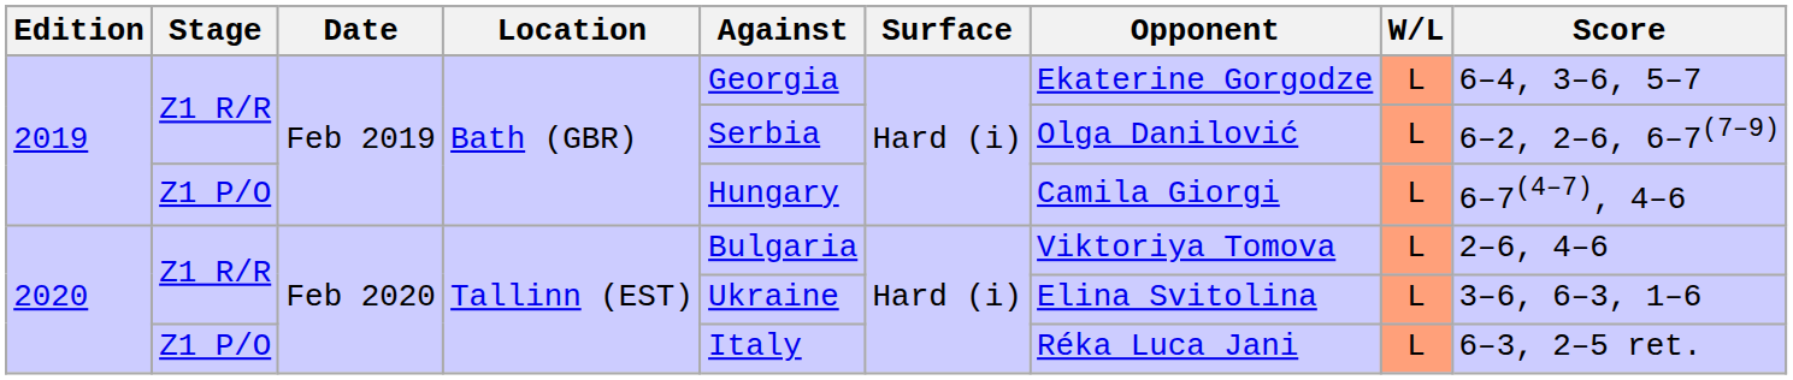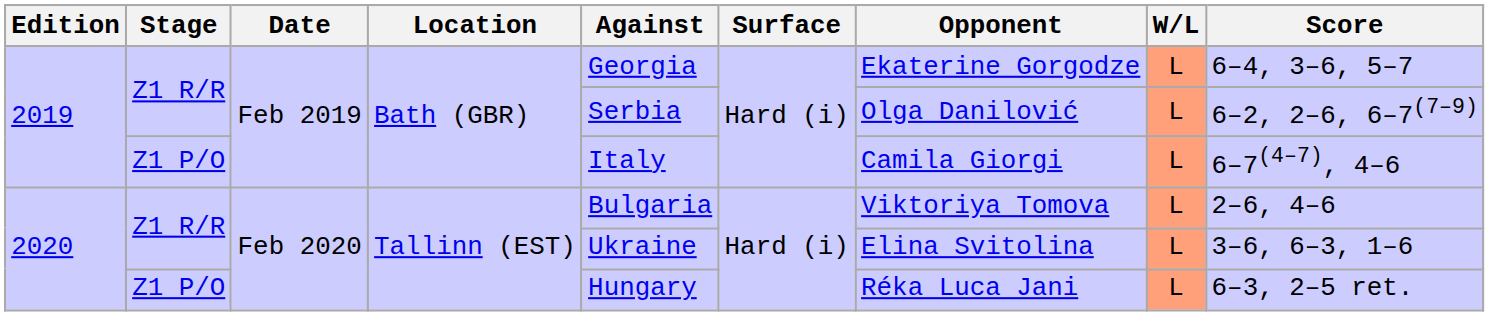2019 / Z1 P/O | Against: Hungary -> Italy
2020 / Z1 P/O | Against: Italy -> Hungary
